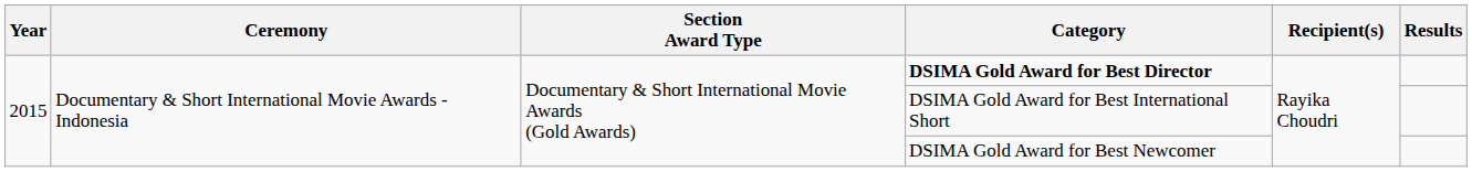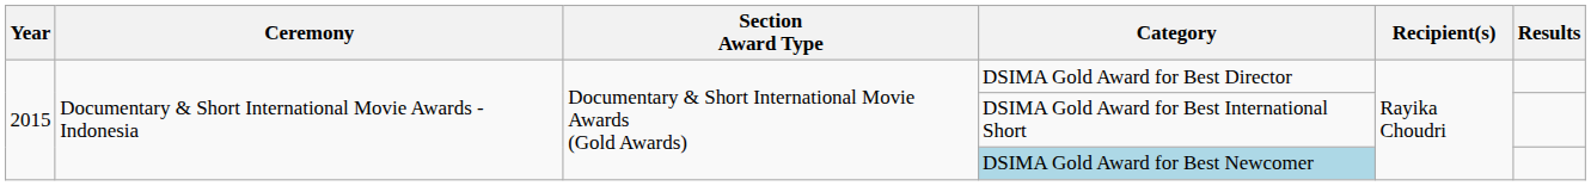DSIMA Gold Award for Best Director | Category: bold -> normal
DSIMA Gold Award for Best Newcomer | Category: no background -> lightblue background
